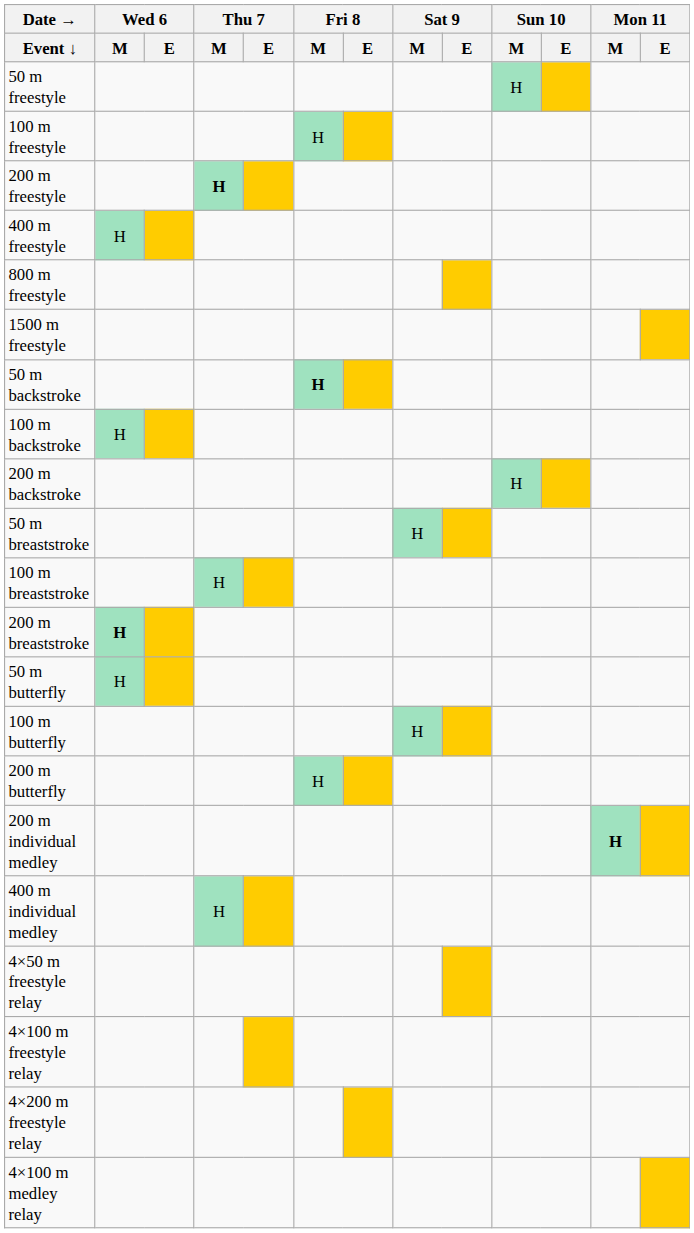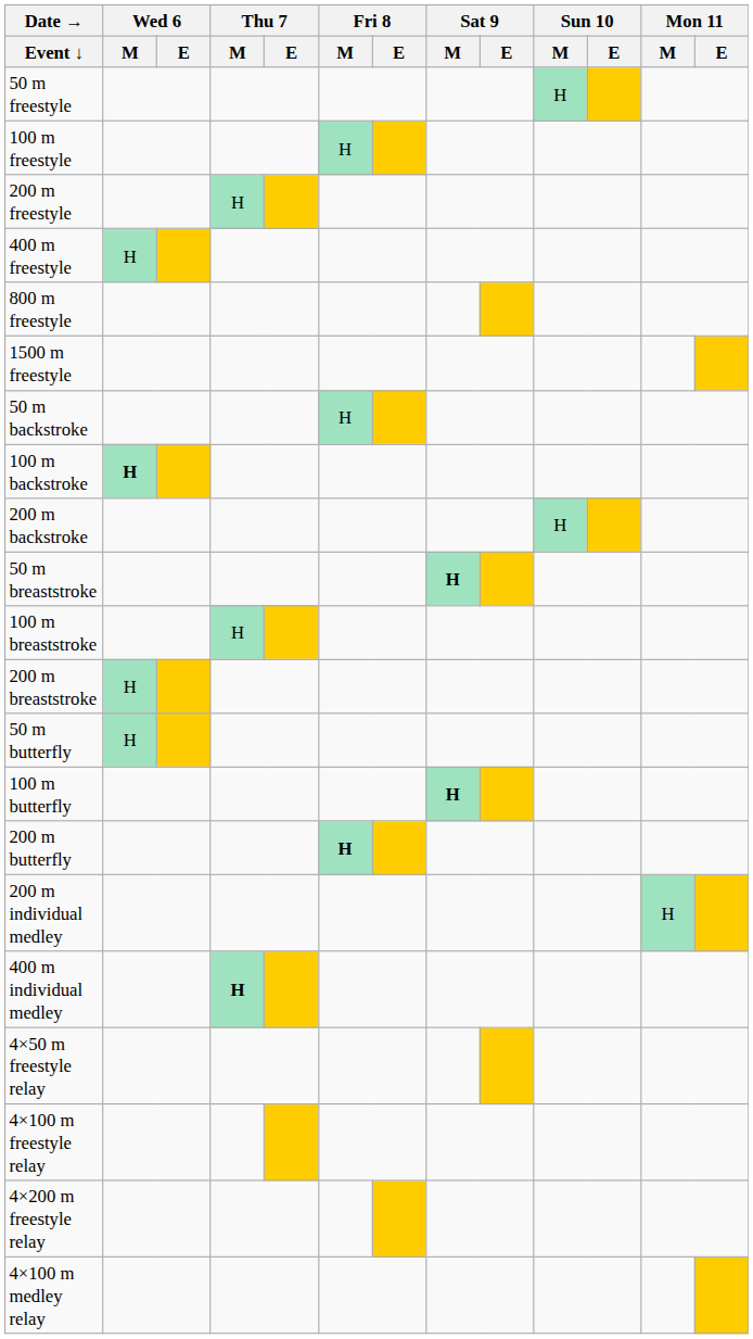200 m freestyle | Thu 7 / M: bold -> normal
50 m backstroke | Fri 8 / M: bold -> normal
100 m backstroke | Wed 6 / M: normal -> bold
50 m breaststroke | Sat 9 / M: normal -> bold
200 m breaststroke | Wed 6 / M: bold -> normal
100 m butterfly | Sat 9 / M: normal -> bold
200 m butterfly | Fri 8 / M: normal -> bold
200 m individual medley | Mon 11 / M: bold -> normal
400 m individual medley | Thu 7 / M: normal -> bold
